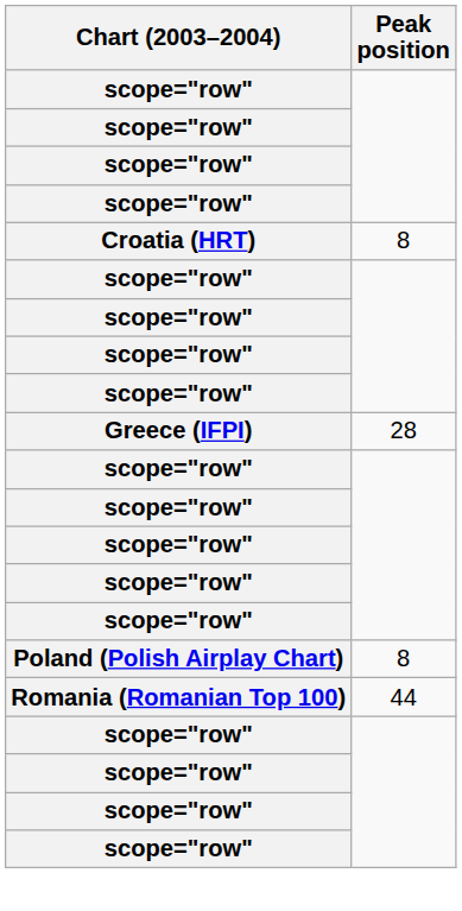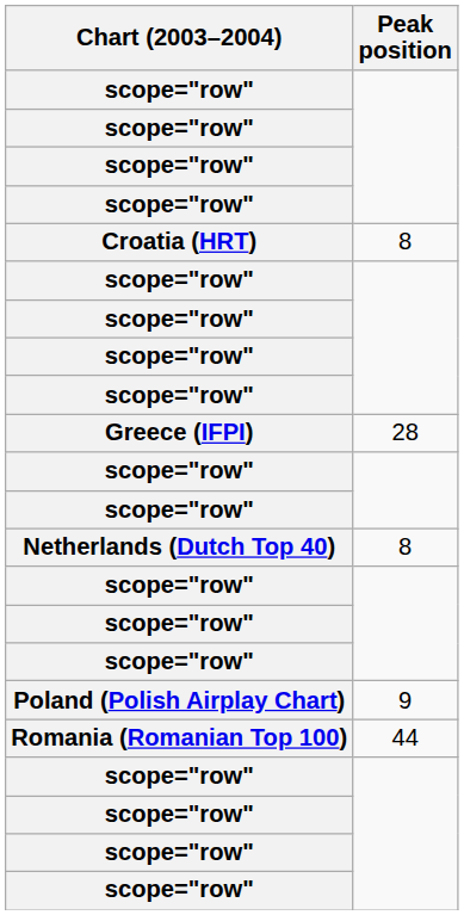+ row: Netherlands (Dutch Top 40) | 8
Poland (Polish Airplay Chart) | Peak position: 8 -> 9
